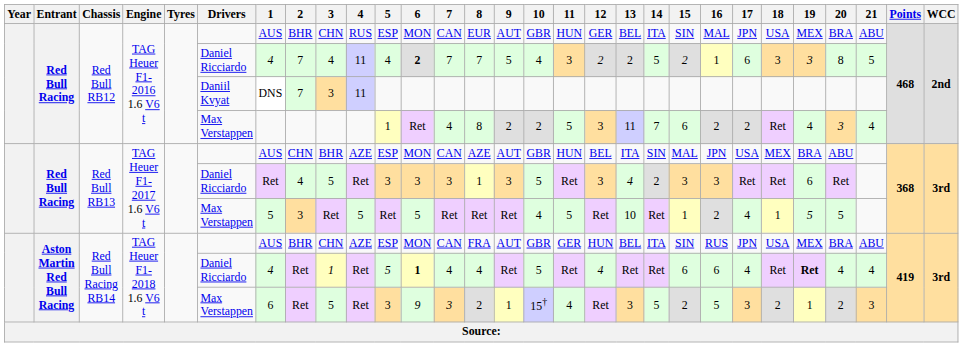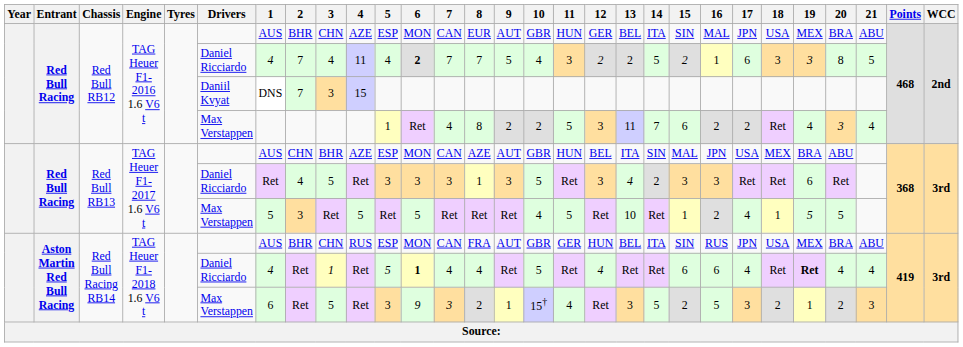row 2 | 4: RUS -> AZE
row 4 | 4: 11 -> 15
row 9 | 4: AZE -> RUS
